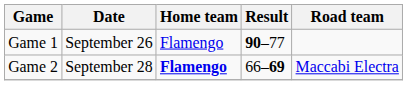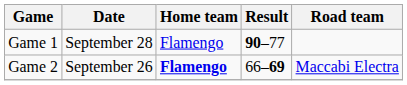Game 1 | Date: September 26 -> September 28
Game 2 | Date: September 28 -> September 26
